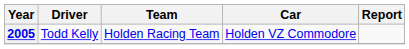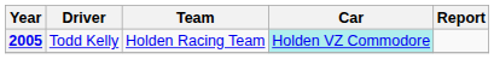2005 | Car: no background -> paleturquoise background
